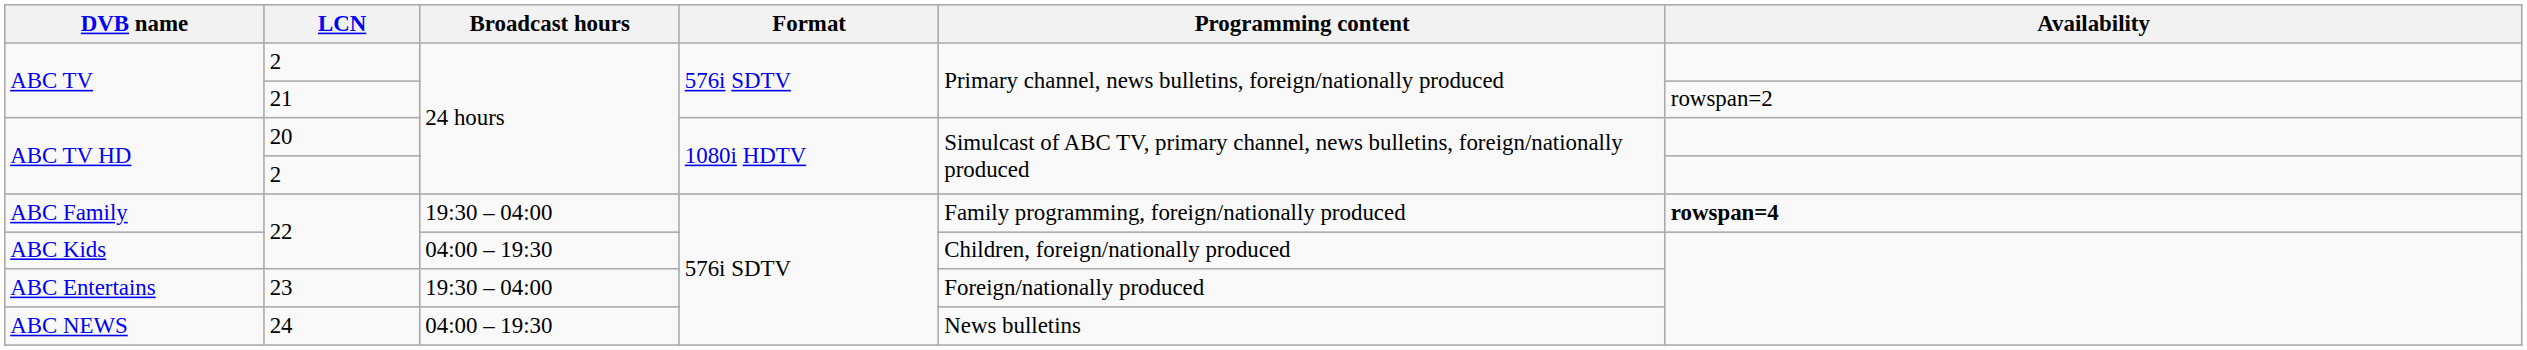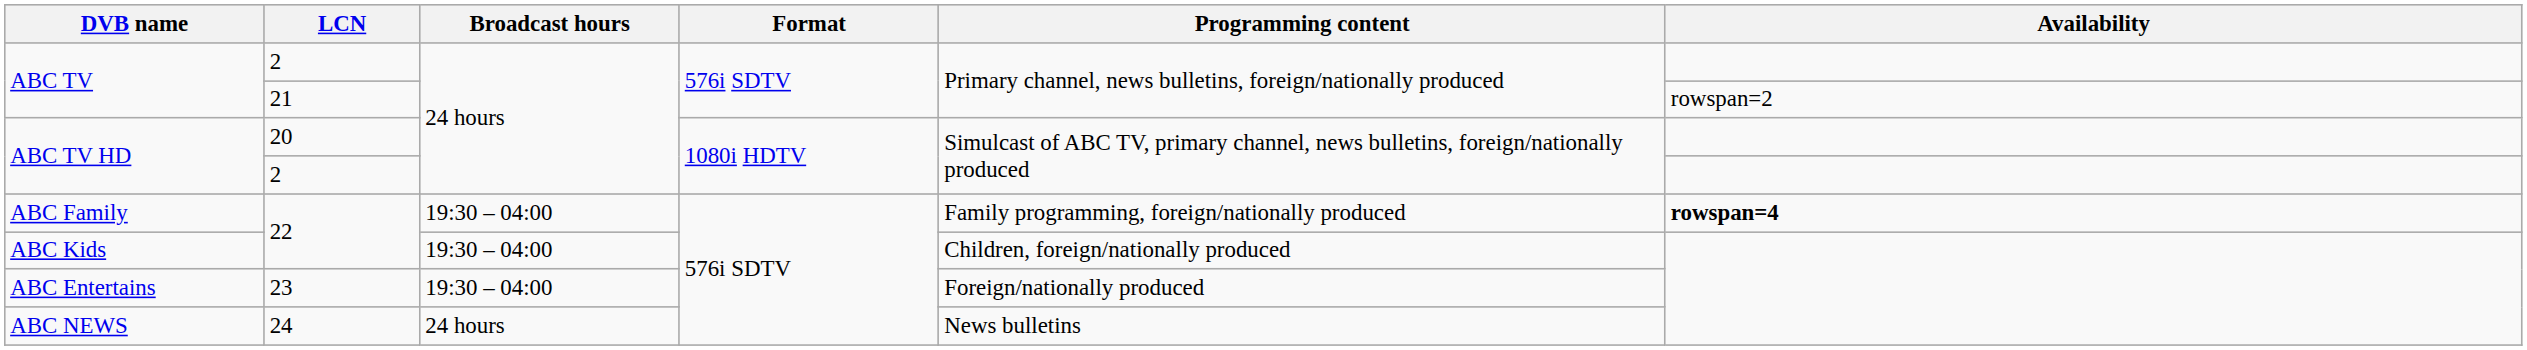ABC Kids | Broadcast hours: 04:00 – 19:30 -> 19:30 – 04:00
ABC NEWS | Broadcast hours: 04:00 – 19:30 -> 24 hours
